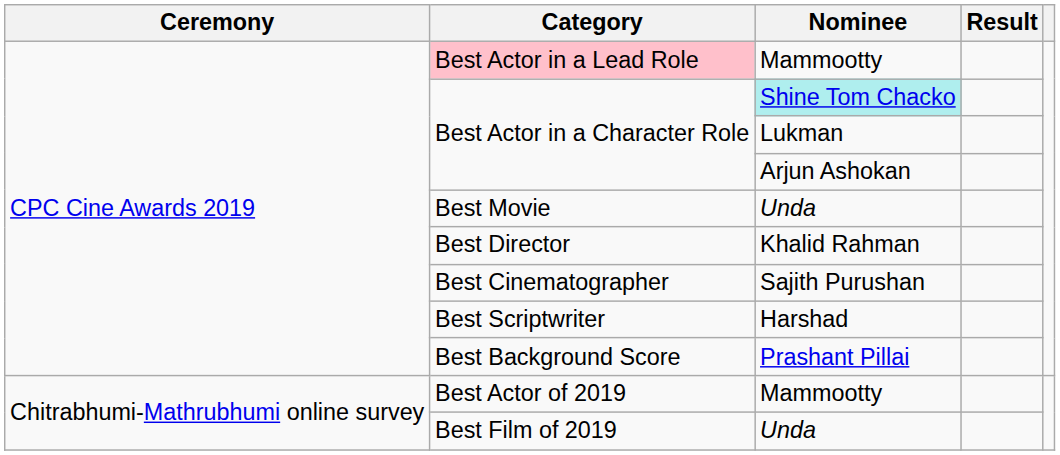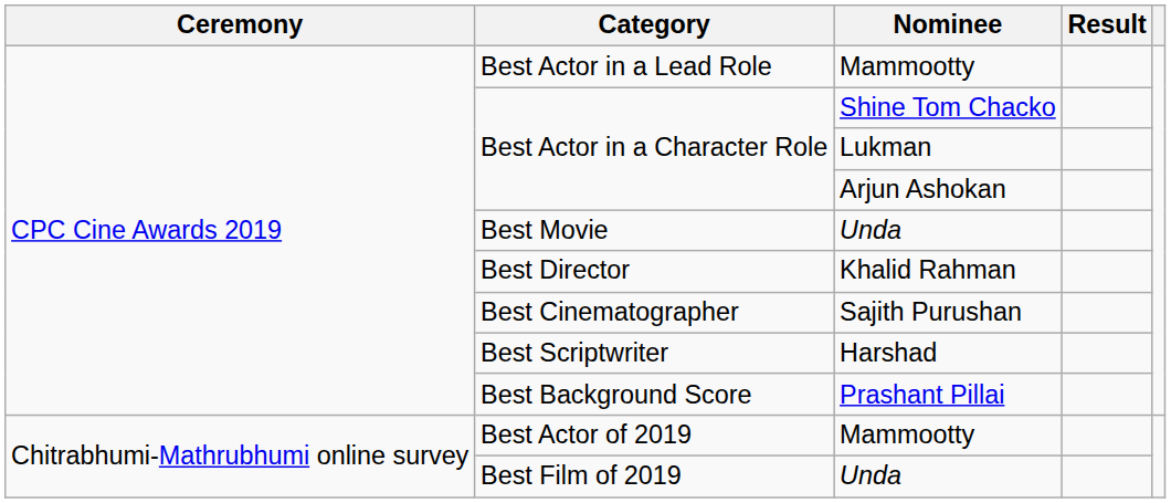Best Actor in a Lead Role | Category: pink background -> no background
Best Actor in a Character Role / Shine Tom Chacko | Nominee: paleturquoise background -> no background
